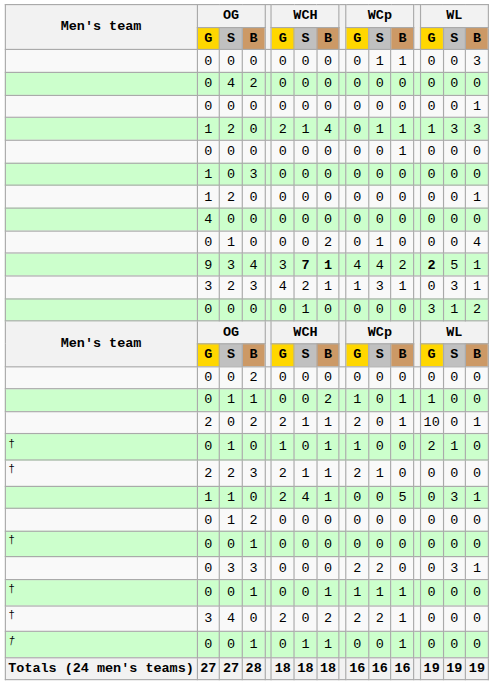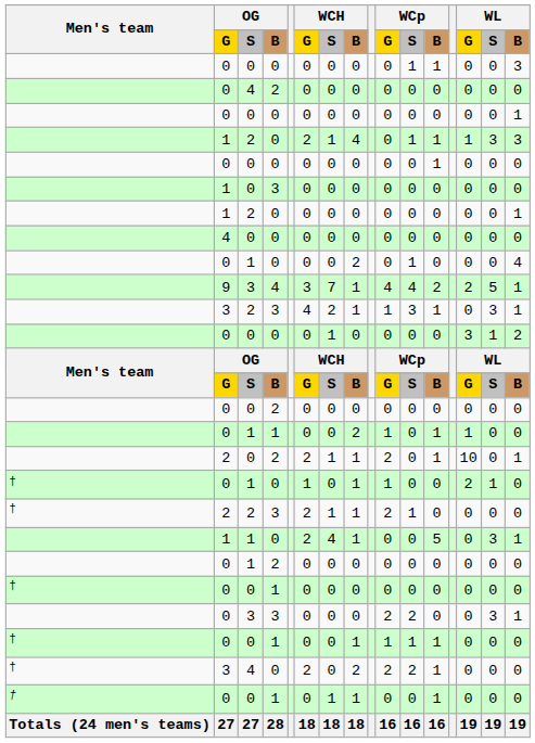9 | WCH / S: bold -> normal
9 | WCH / B: bold -> normal
9 | WL / G: bold -> normal
